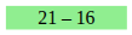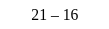row 1 | column 1: lightgreen background -> no background
